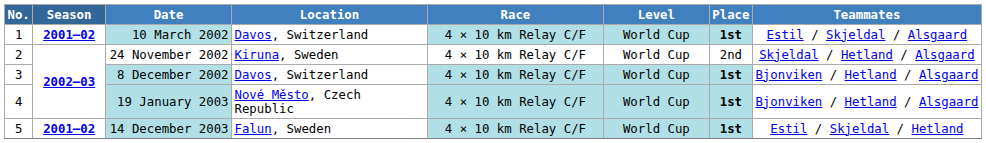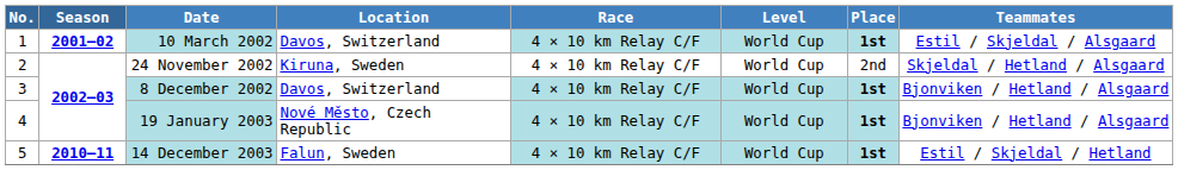14 December 2003 | Season: 2001–02 -> 2010–11
